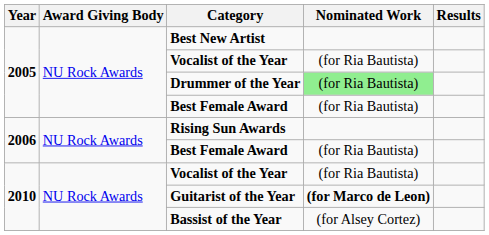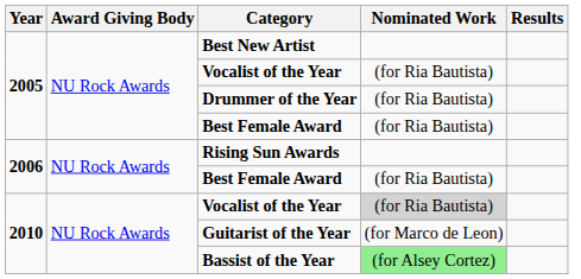Drummer of the Year | Nominated Work: lightgreen background -> no background
2010 / Vocalist of the Year | Nominated Work: no background -> lightgrey background
Guitarist of the Year | Nominated Work: bold -> normal
Bassist of the Year | Nominated Work: no background -> lightgreen background
